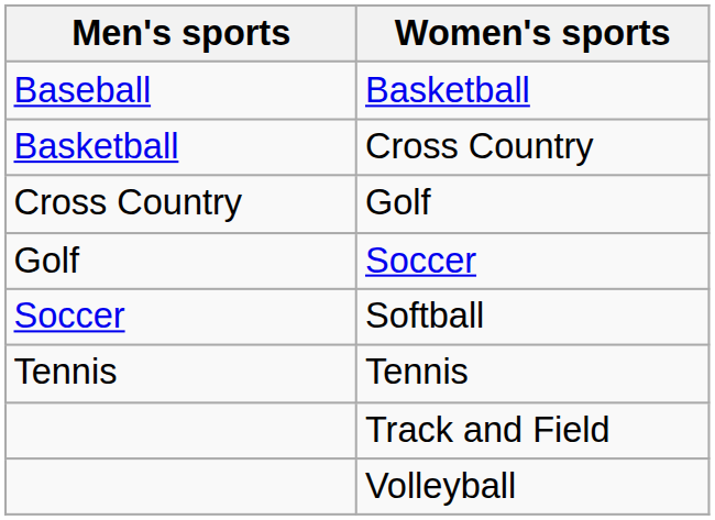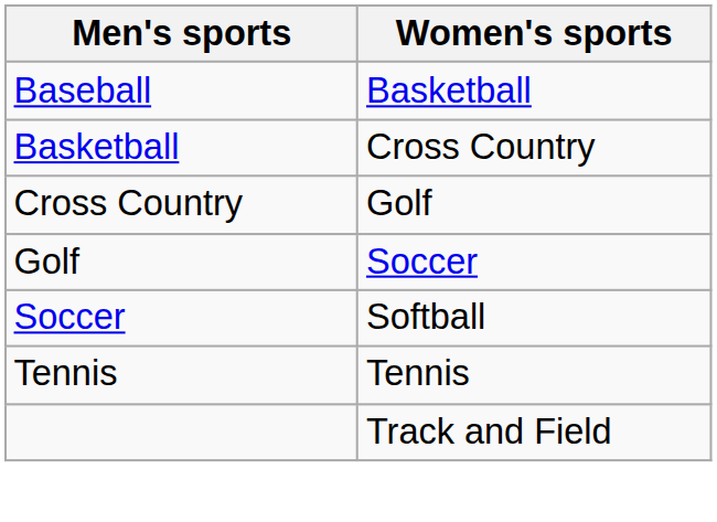- row: Volleyball
